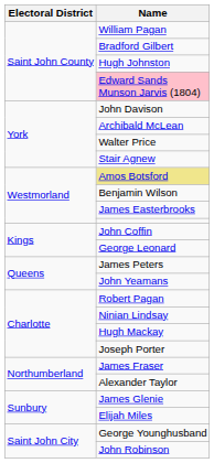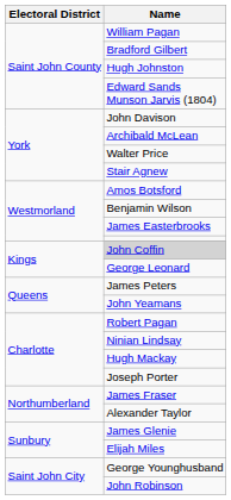Edward Sands Munson Jarvis (1804) | Name: pink background -> no background
Amos Botsford | Name: khaki background -> no background
John Coffin | Name: no background -> lightgrey background
